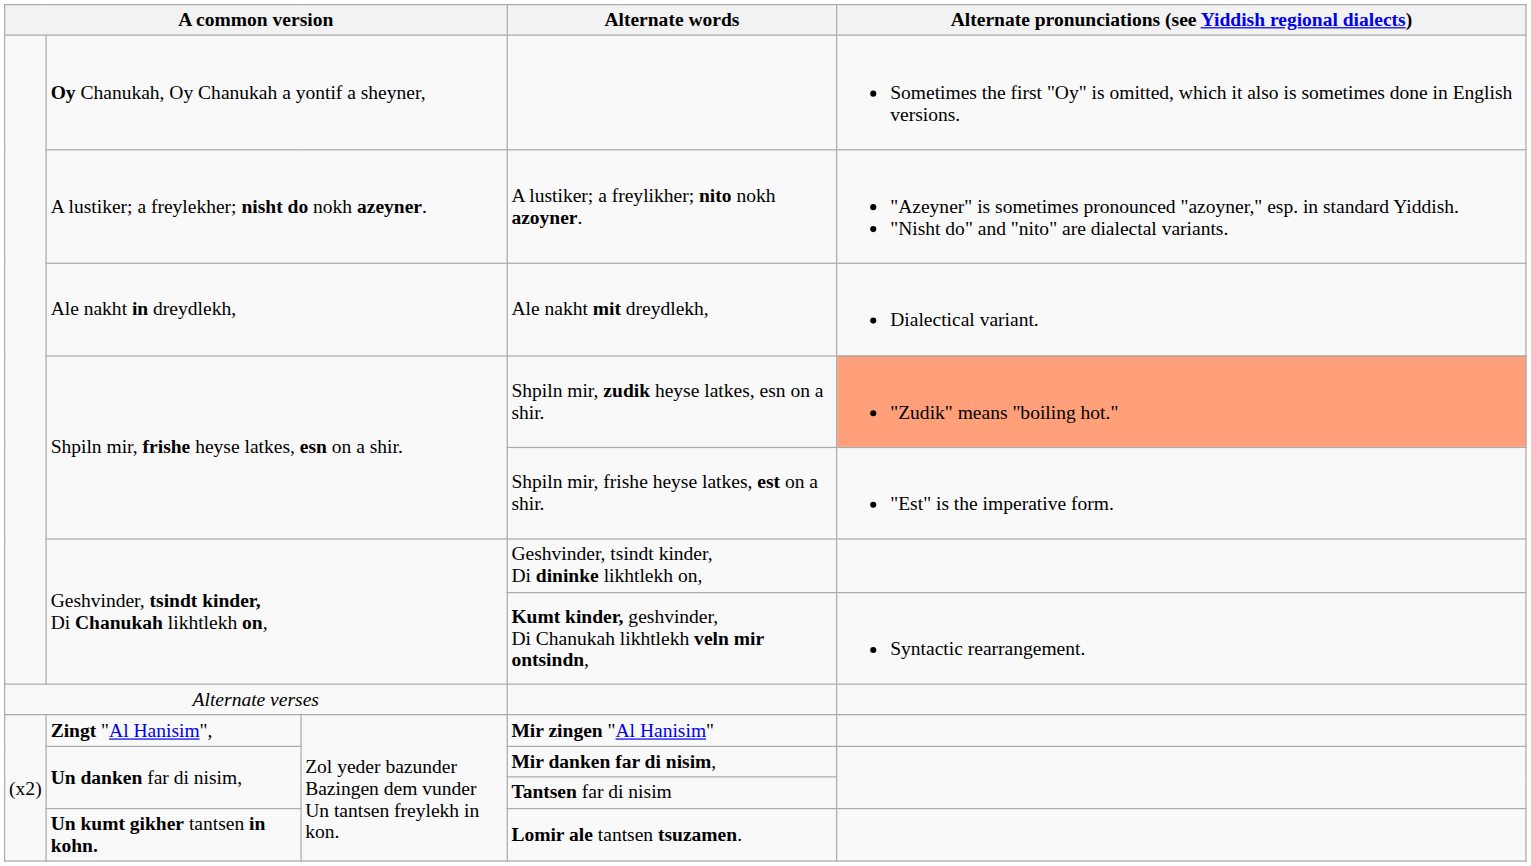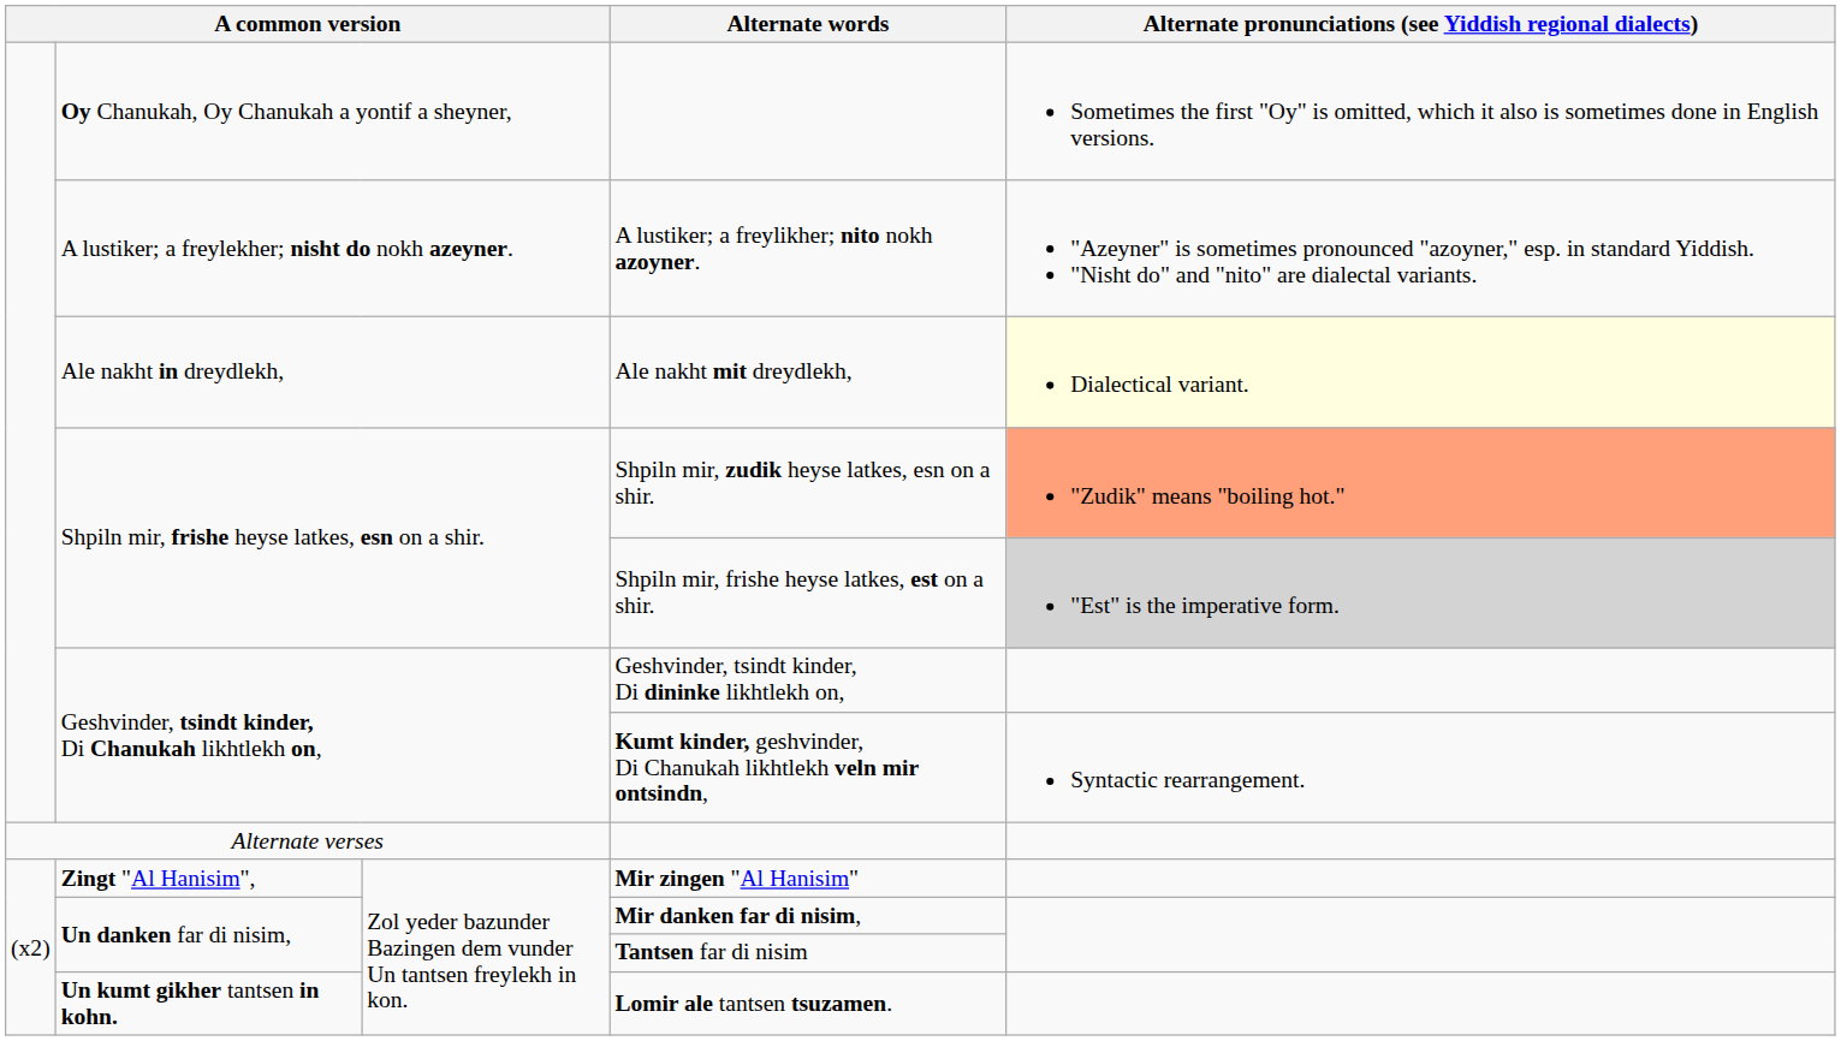Ale nakht mit dreydlekh, | Alternate pronunciations (see Yiddish regional dialects): no background -> lightyellow background
Shpiln mir, frishe heyse latkes, est on a shir. | Alternate pronunciations (see Yiddish regional dialects): no background -> lightgrey background
